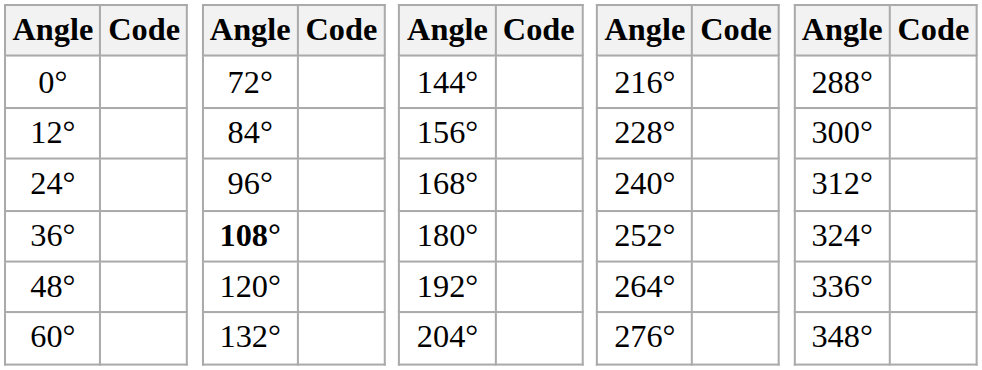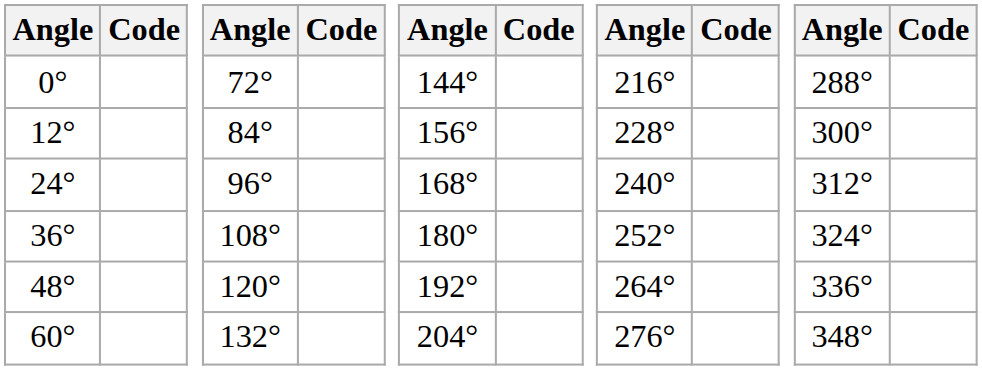36° | column 4: bold -> normal
